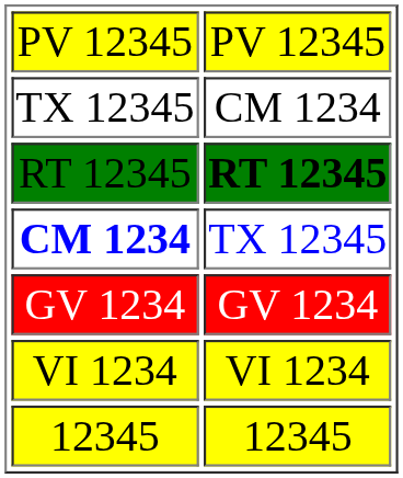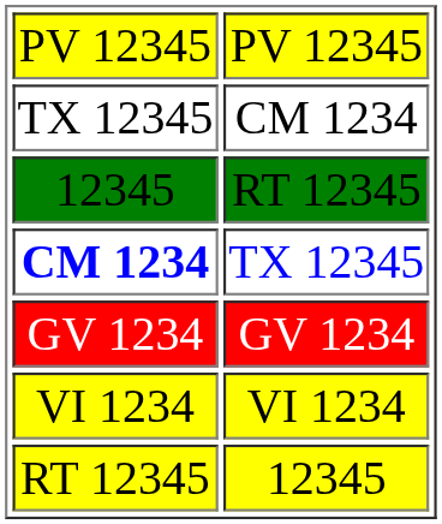row 3 | column 1: RT 12345 -> 12345
row 3 | column 2: bold -> normal
row 7 | column 1: 12345 -> RT 12345
